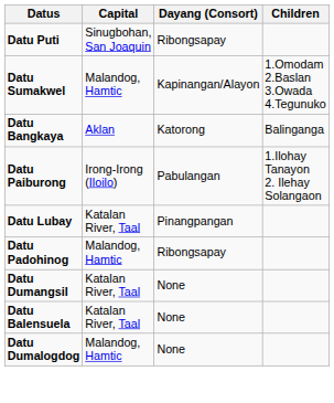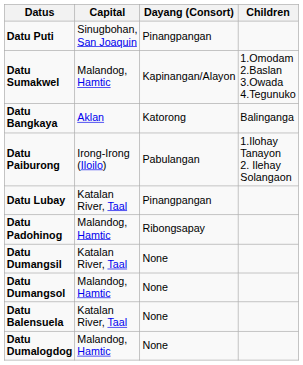Datu Puti | Dayang (Consort): Ribongsapay -> Pinangpangan
+ row: Datu Dumangsol | Malandog, Hamtic | None
